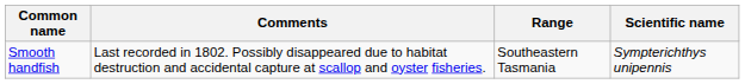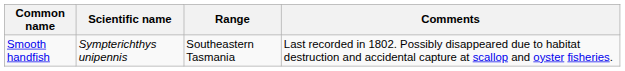columns swapped: Scientific name <-> Comments
